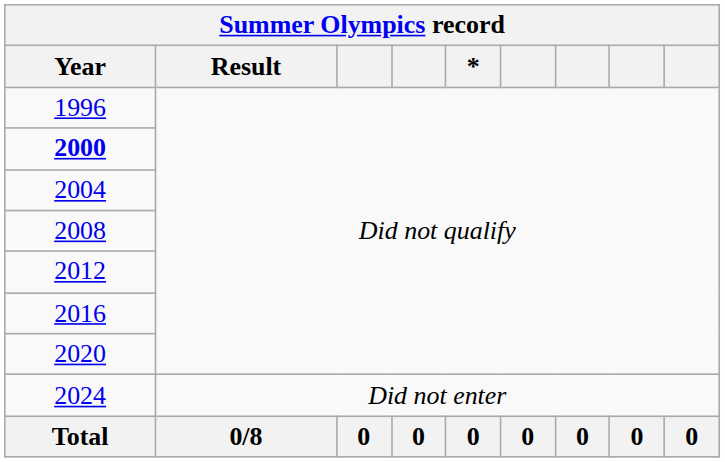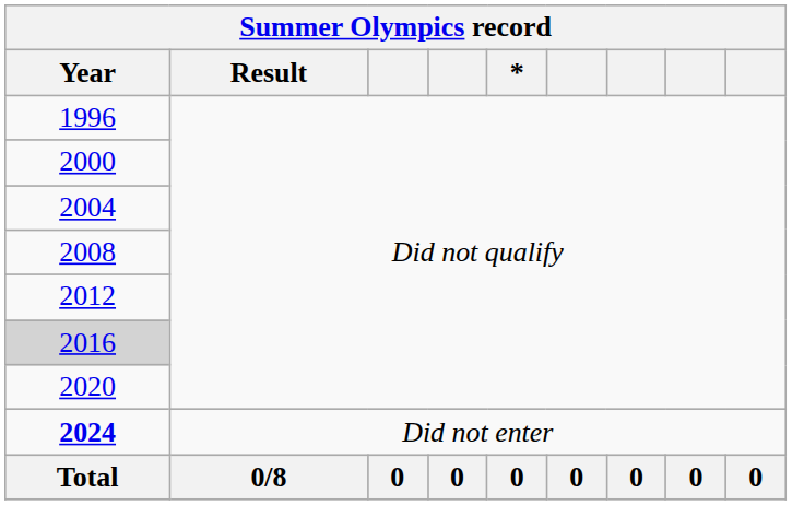2000 | Year: bold -> normal
2016 | Year: no background -> lightgrey background
2024 | Year: normal -> bold
